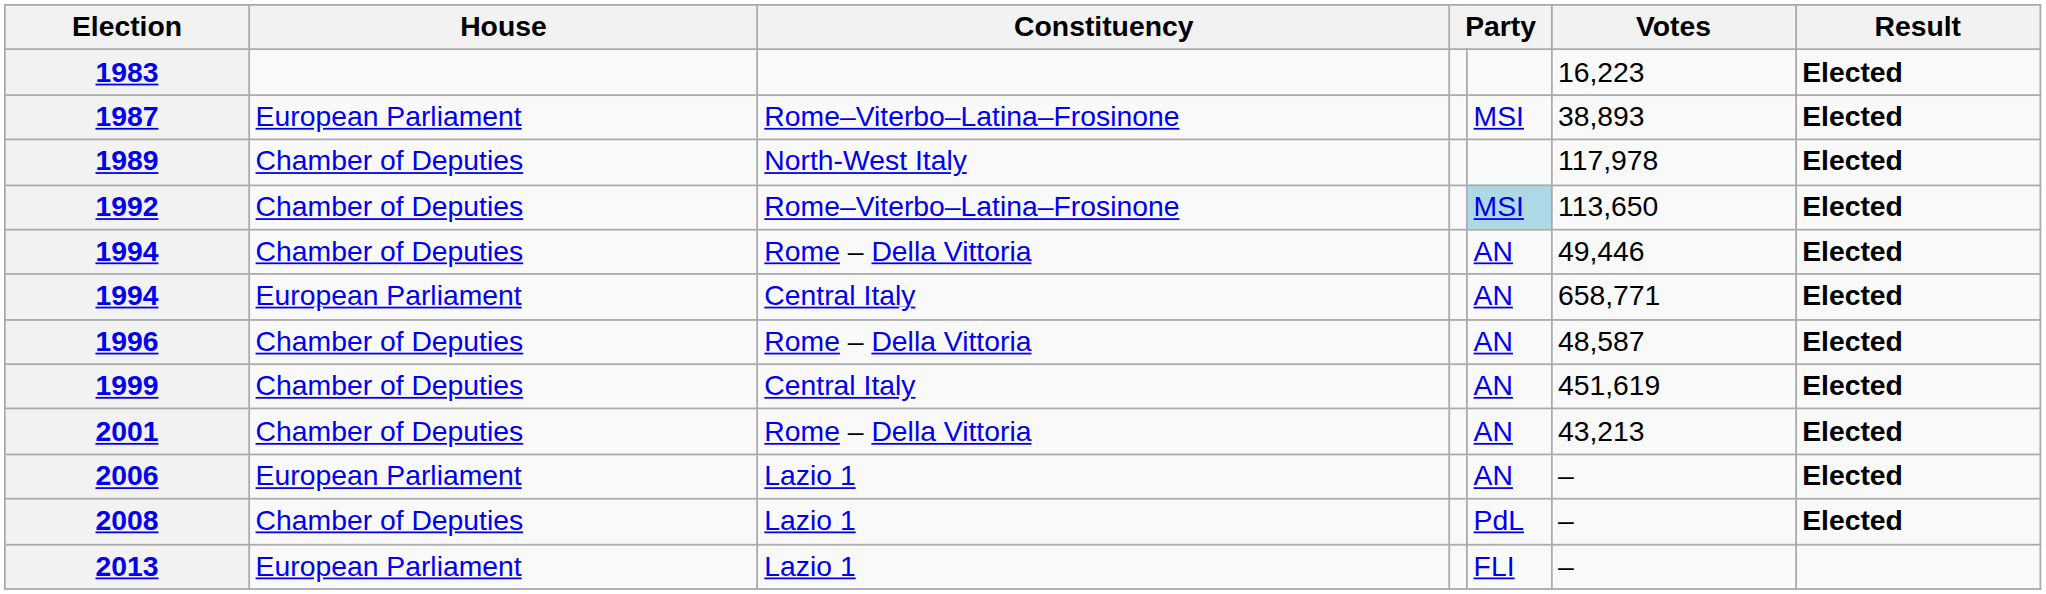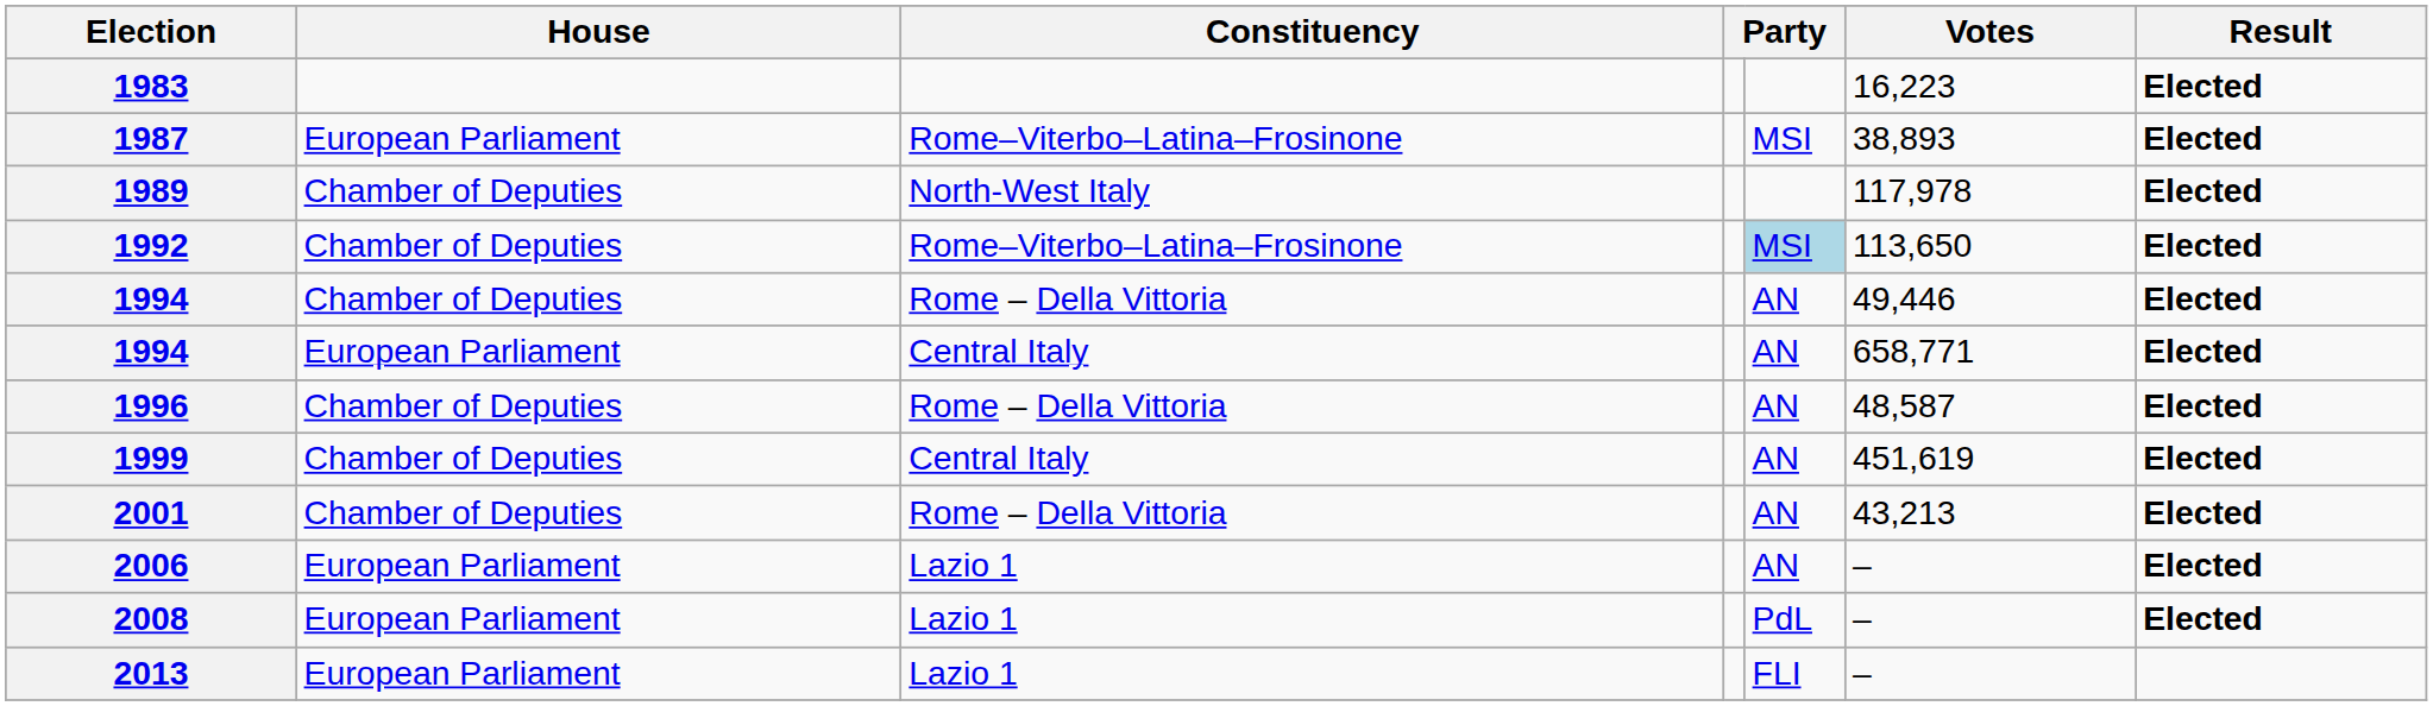2008 | House: Chamber of Deputies -> European Parliament
